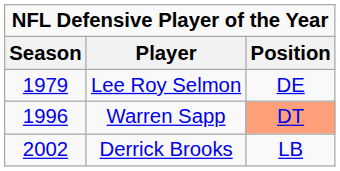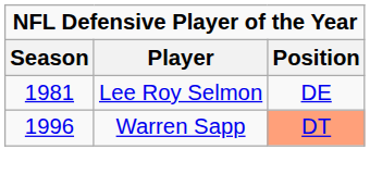Lee Roy Selmon | Season: 1979 -> 1981
- row: 2002 | Derrick Brooks | LB
